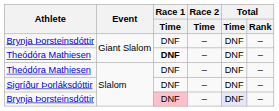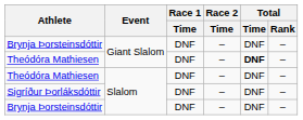Theódóra Mathiesen / Giant Slalom | Race 1 / Time: bold -> normal
Theódóra Mathiesen / Giant Slalom | Total / Time: normal -> bold
Brynja Þorsteinsdóttir / Slalom | Race 1 / Time: pink background -> no background
Brynja Þorsteinsdóttir / Slalom | Total / Time: lavender background -> no background
